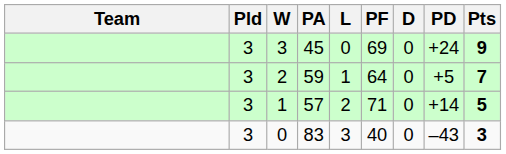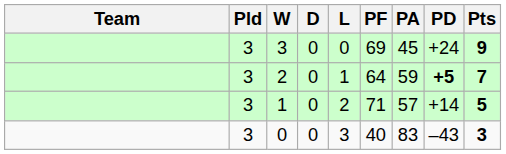columns swapped: D <-> PA
row 3 | PD: normal -> bold
